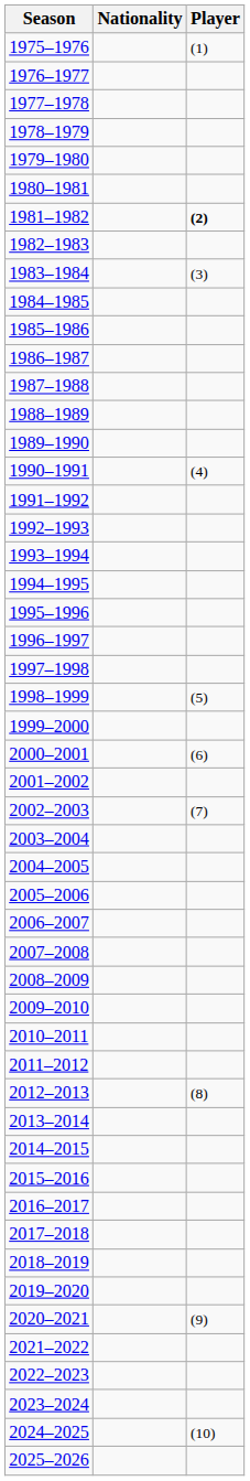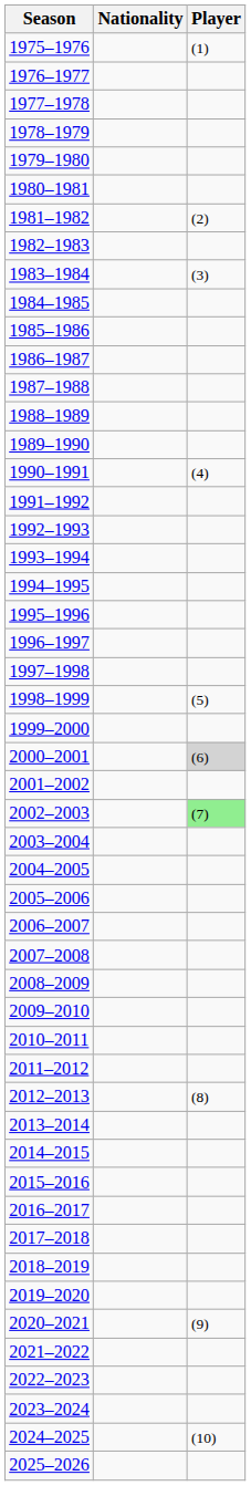1981–1982 | Player: bold -> normal
2000–2001 | Player: no background -> lightgrey background
2002–2003 | Player: no background -> lightgreen background
